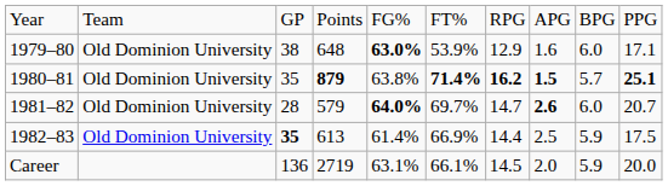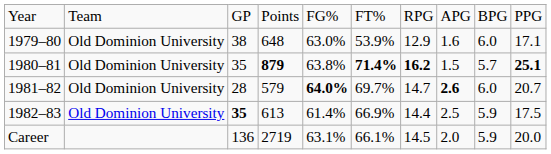1979–80 | column 5: bold -> normal
1980–81 | column 8: bold -> normal
